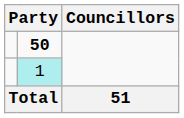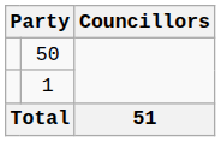50 | column 2: bold -> normal
1 | column 2: paleturquoise background -> no background
